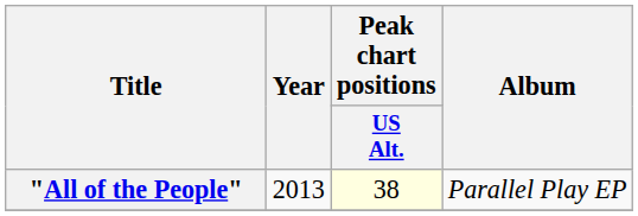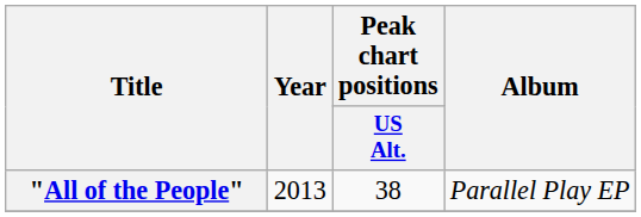row 3 | Peak chart positions / US Alt.: lightyellow background -> no background
